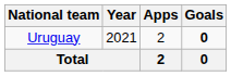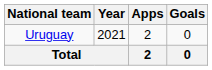Uruguay | Goals: bold -> normal
